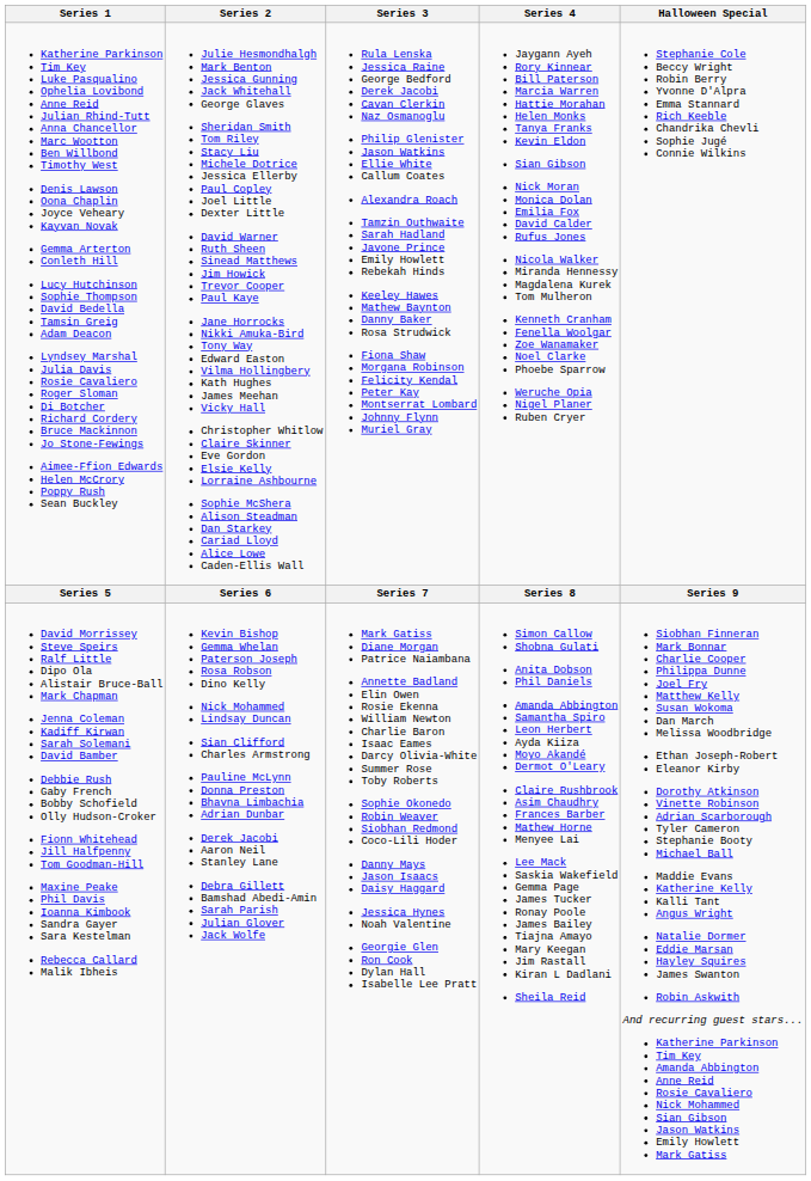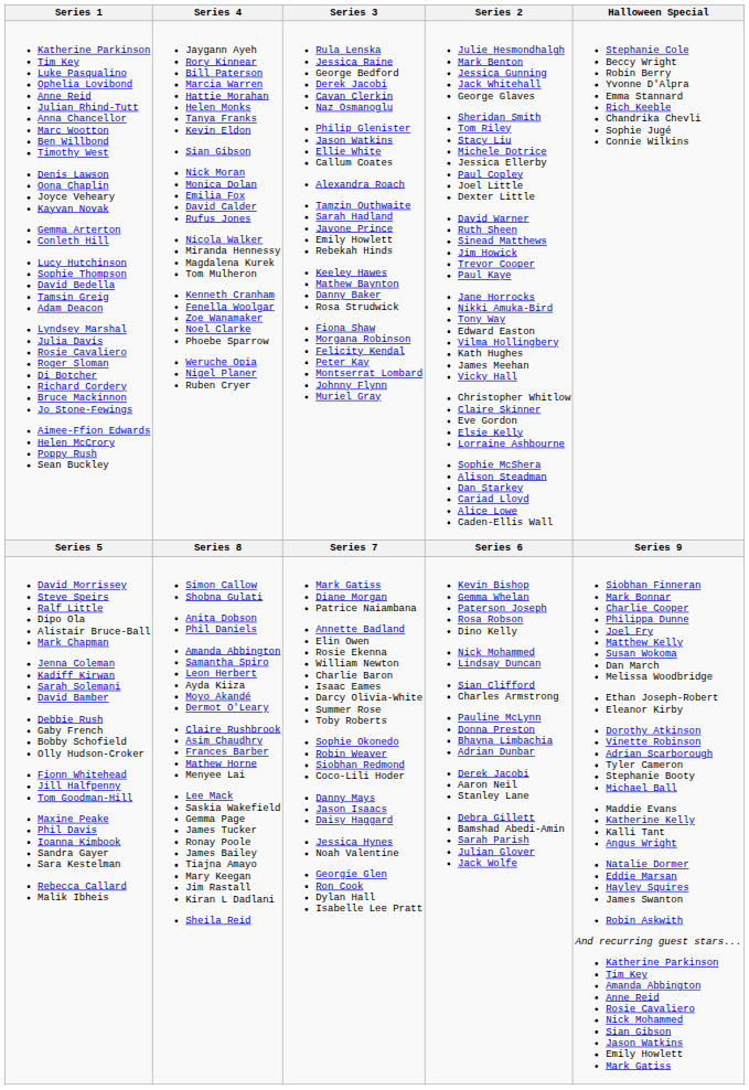columns swapped: Series 2 <-> Series 4
